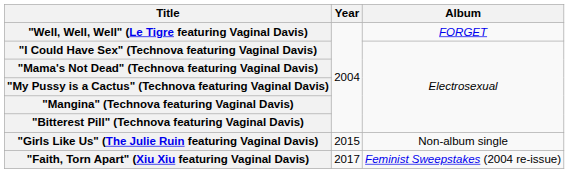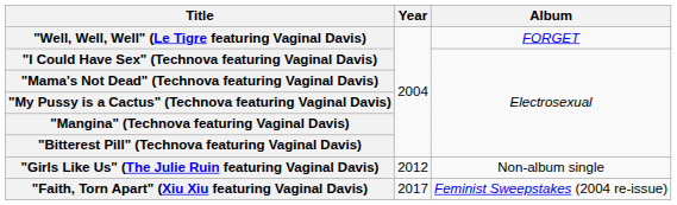"Girls Like Us" (The Julie Ruin featuring Vaginal Davis) | Year: 2015 -> 2012
